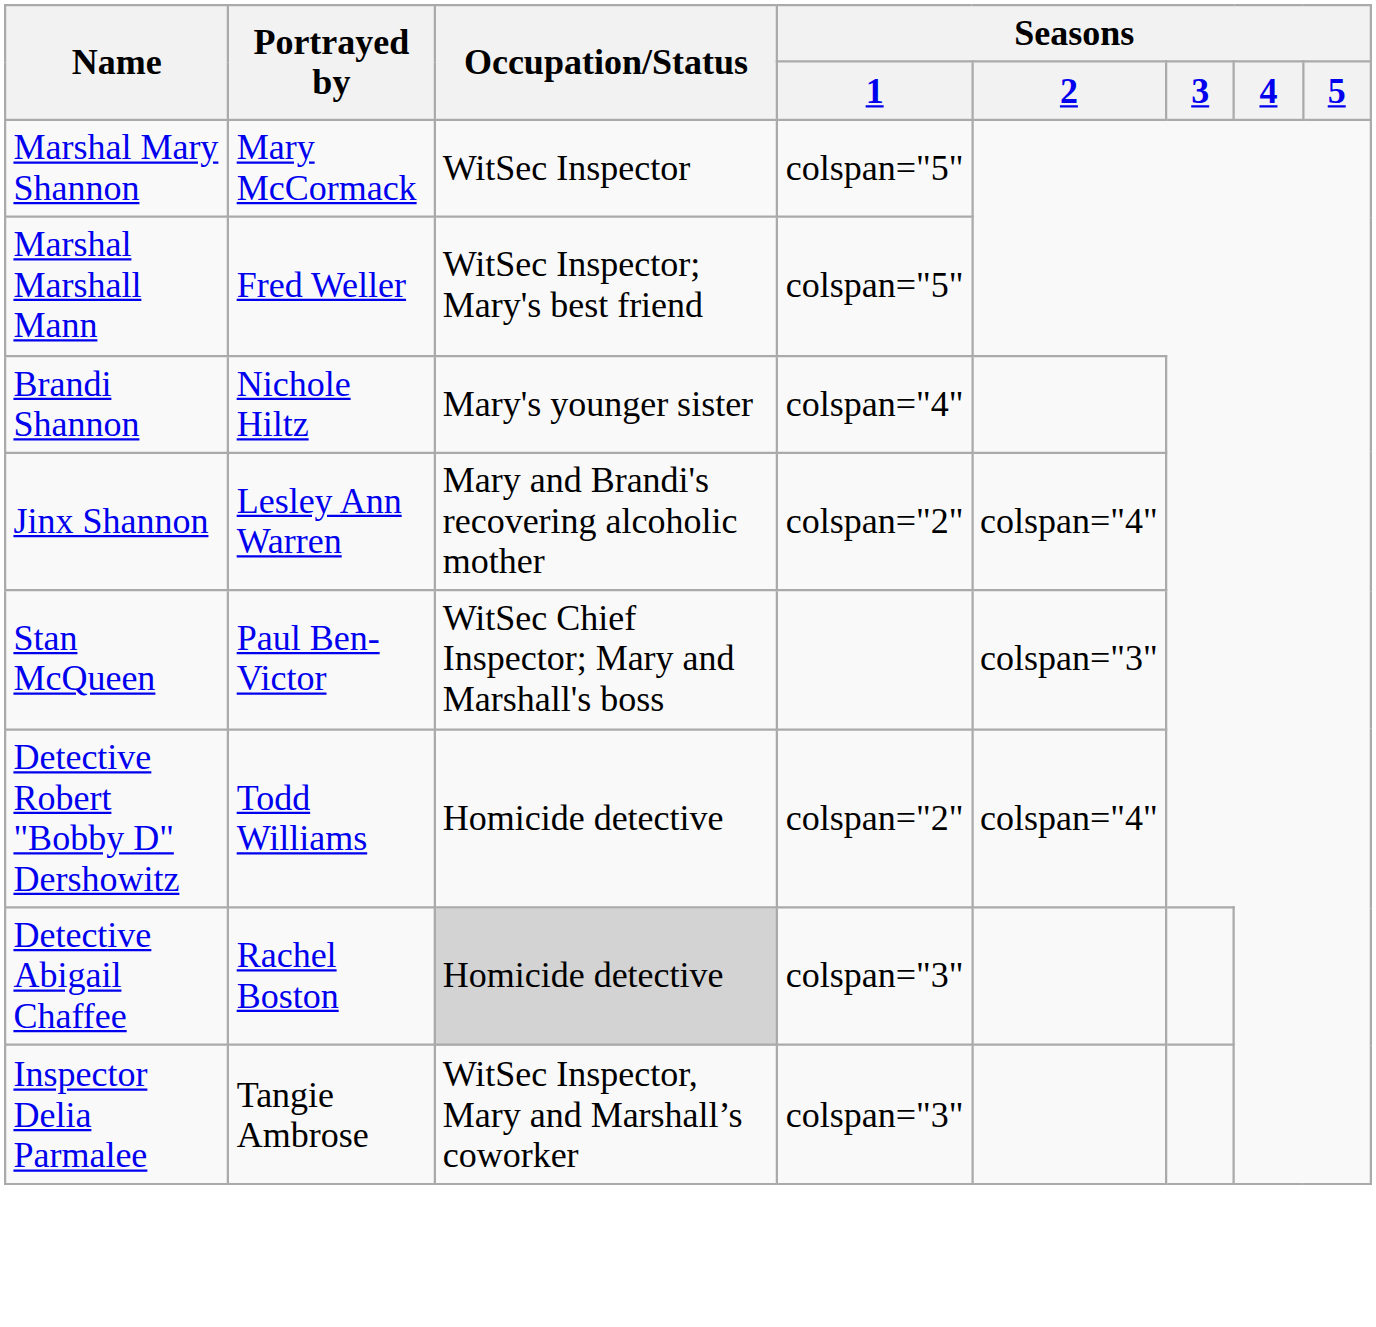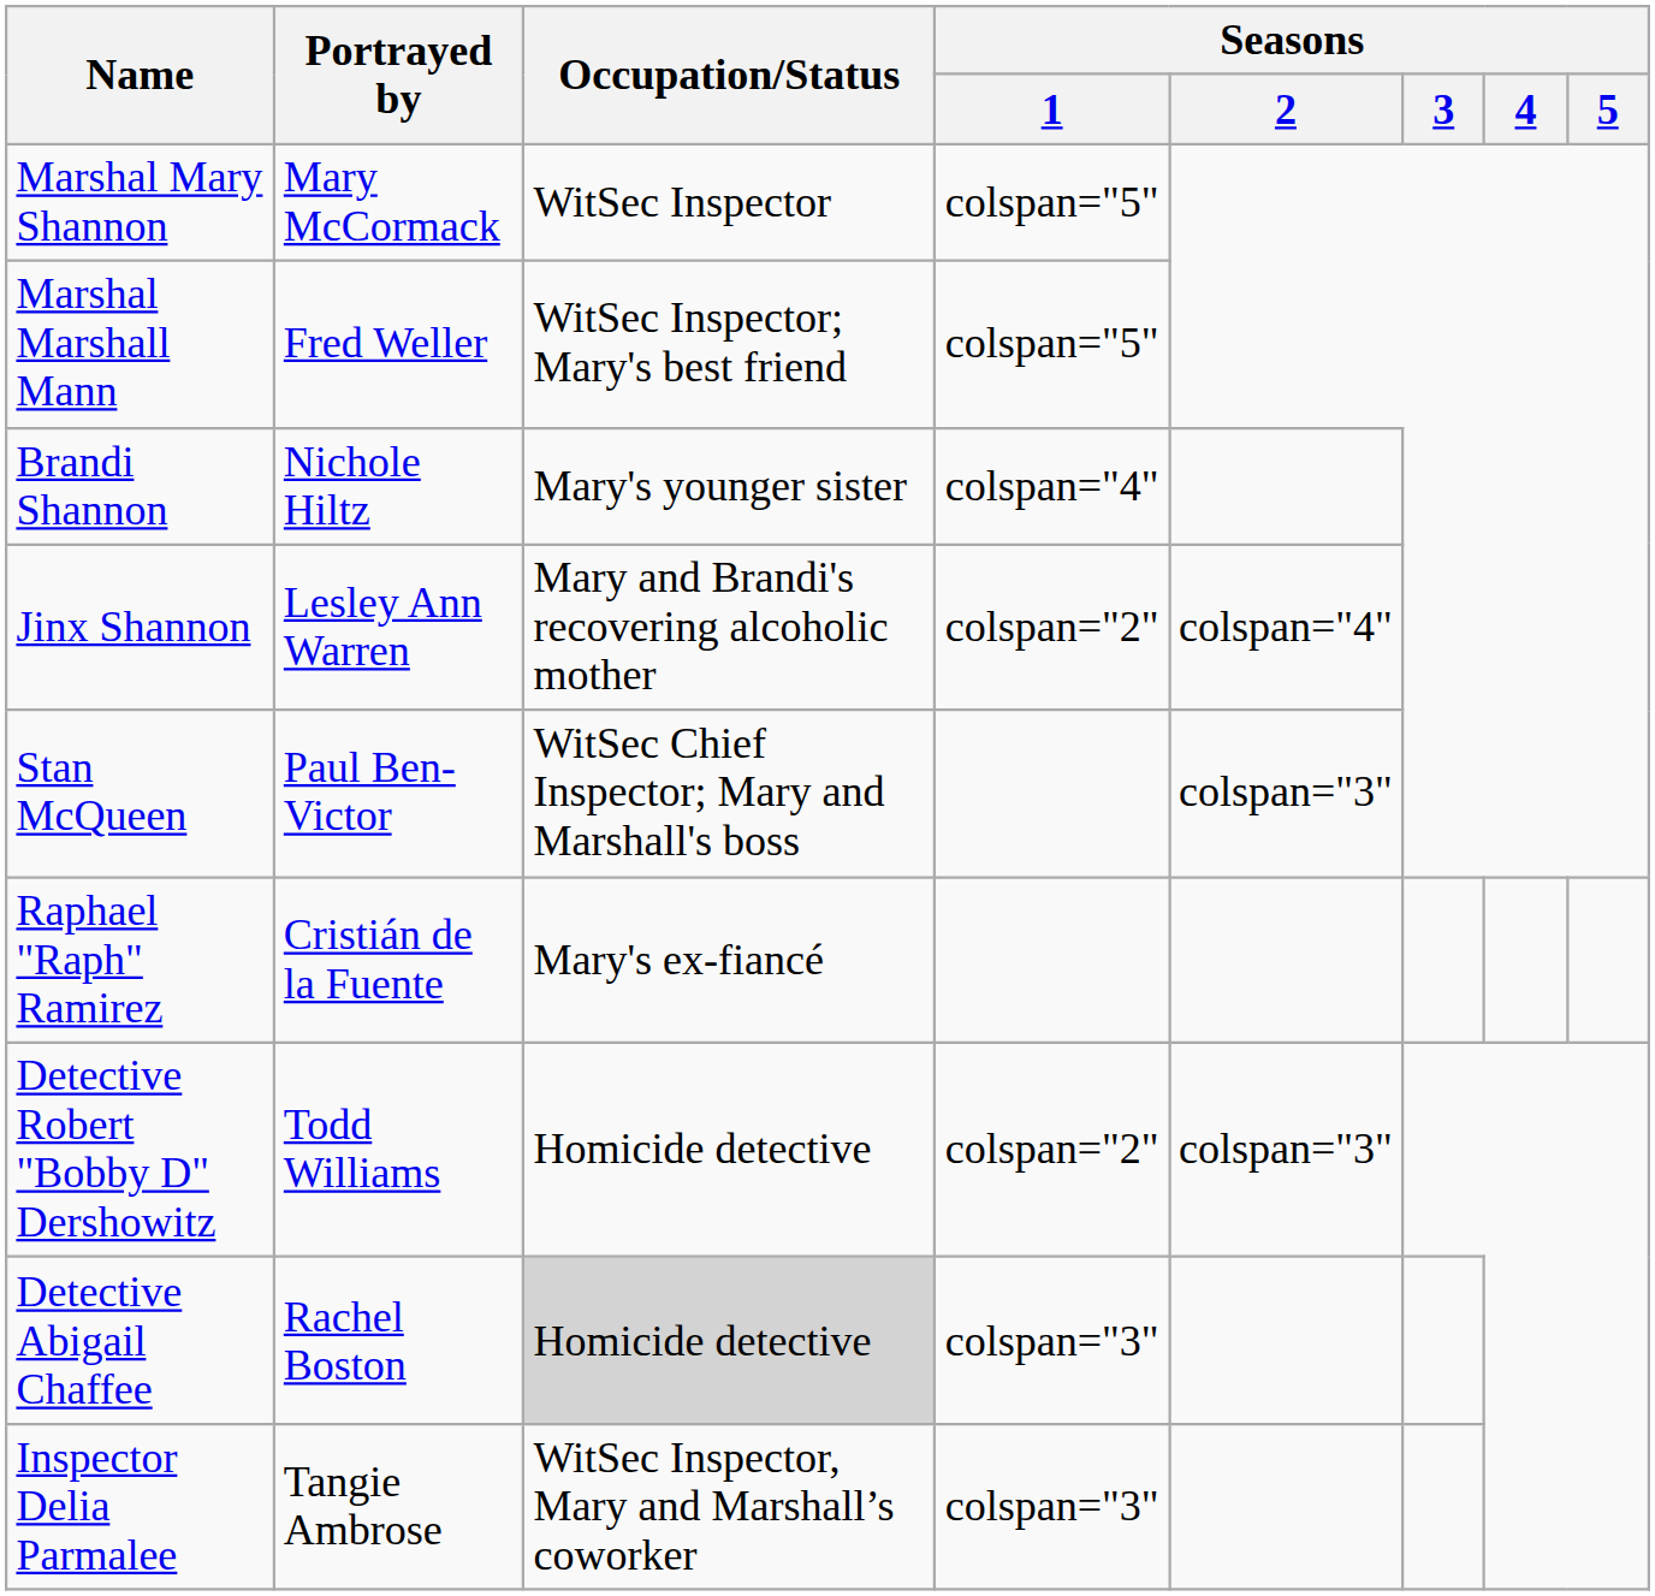+ row: Raphael "Raph" Ramirez | Cristián de la Fuente | Mary's ex-fiancé
Detective Robert "Bobby D" Dershowitz | Seasons / 2: colspan="4" -> colspan="3"
